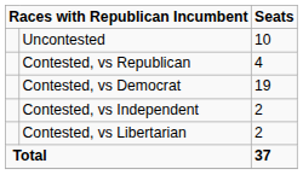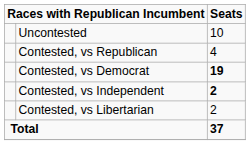Contested, vs Democrat | column 3: normal -> bold
Contested, vs Independent | column 3: normal -> bold
